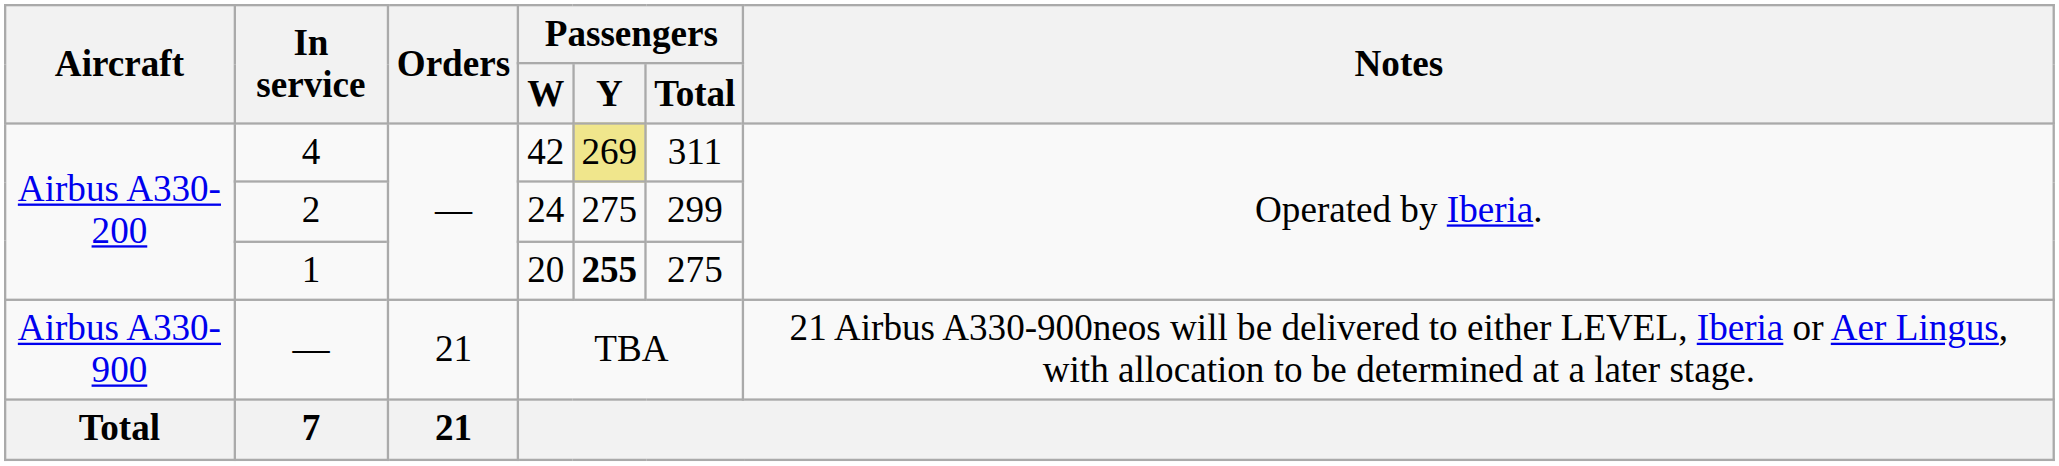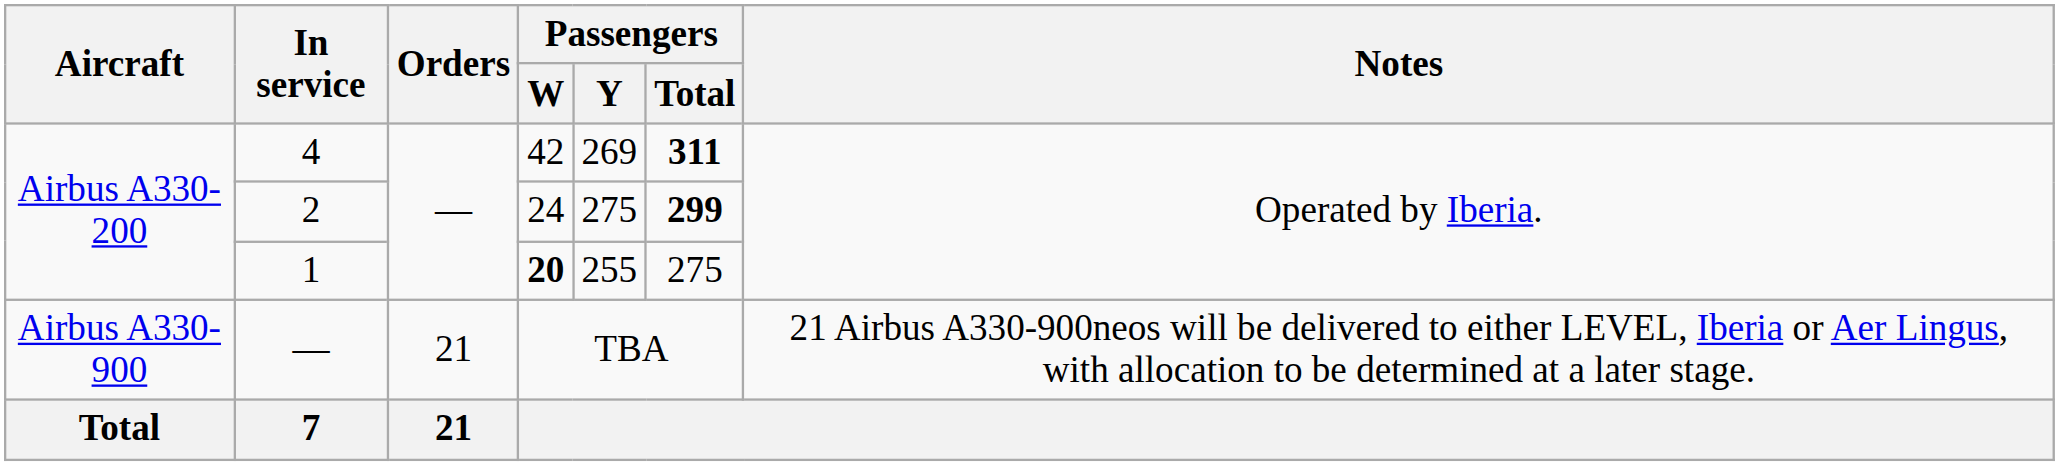4 | Passengers / Y: khaki background -> no background
4 | Passengers / Total: normal -> bold
2 | Passengers / Total: normal -> bold
1 | Passengers / W: normal -> bold
1 | Passengers / Y: bold -> normal
